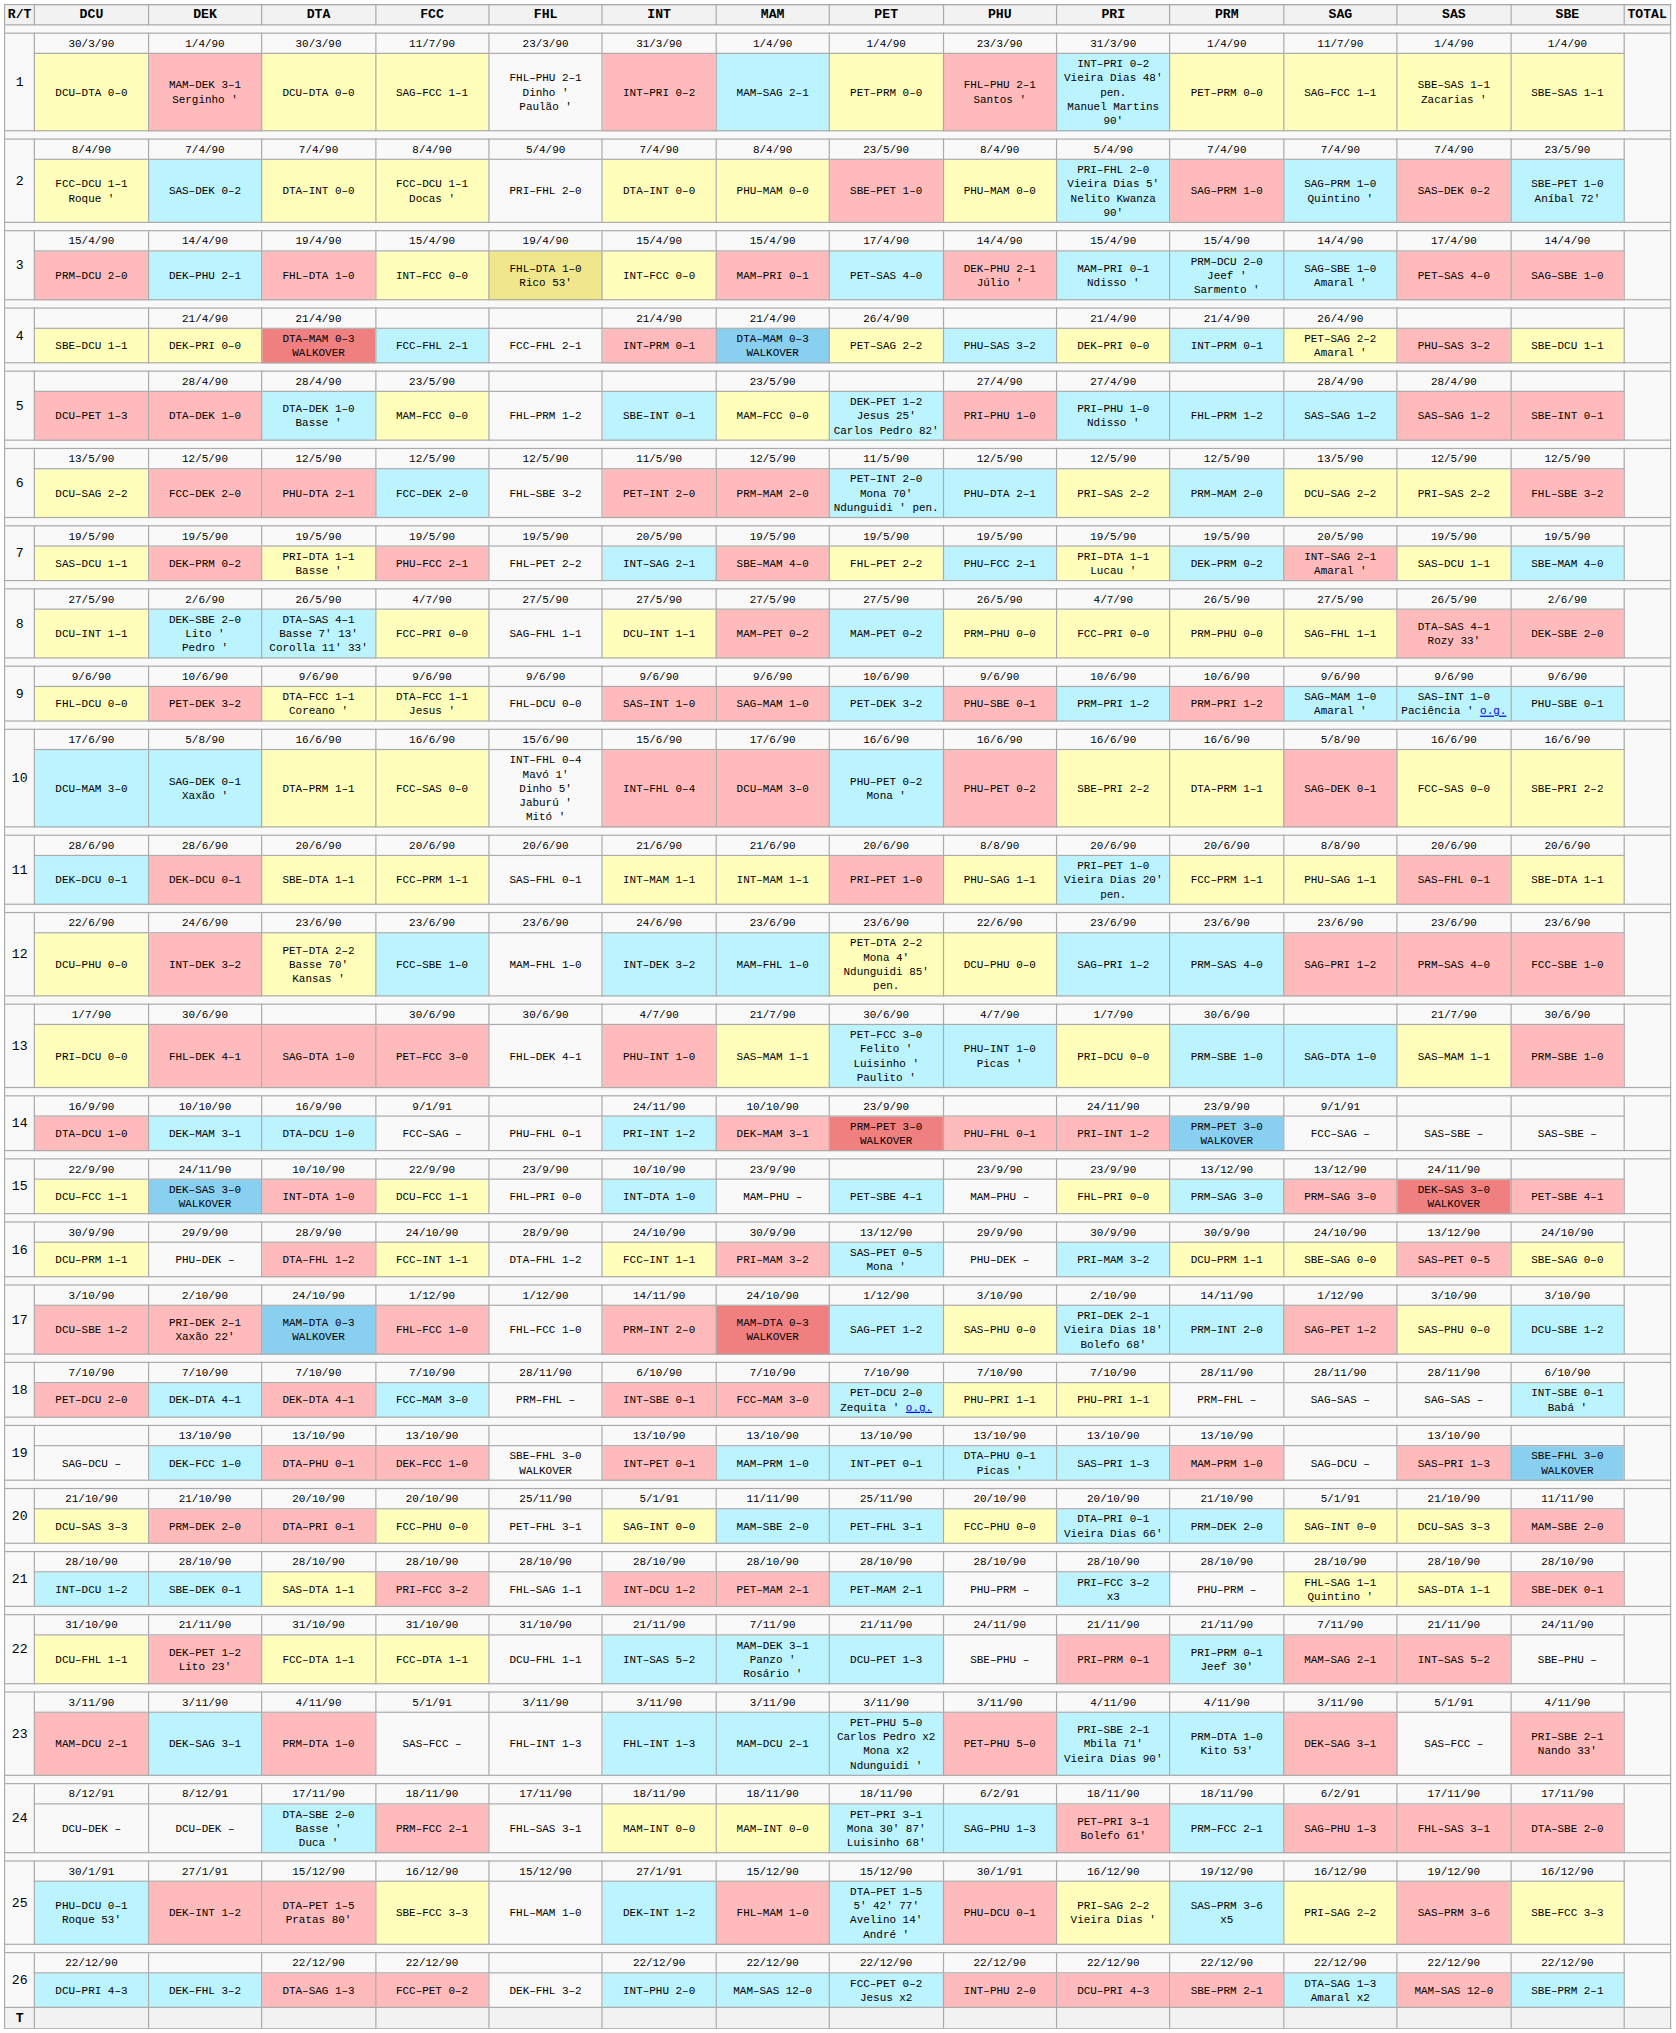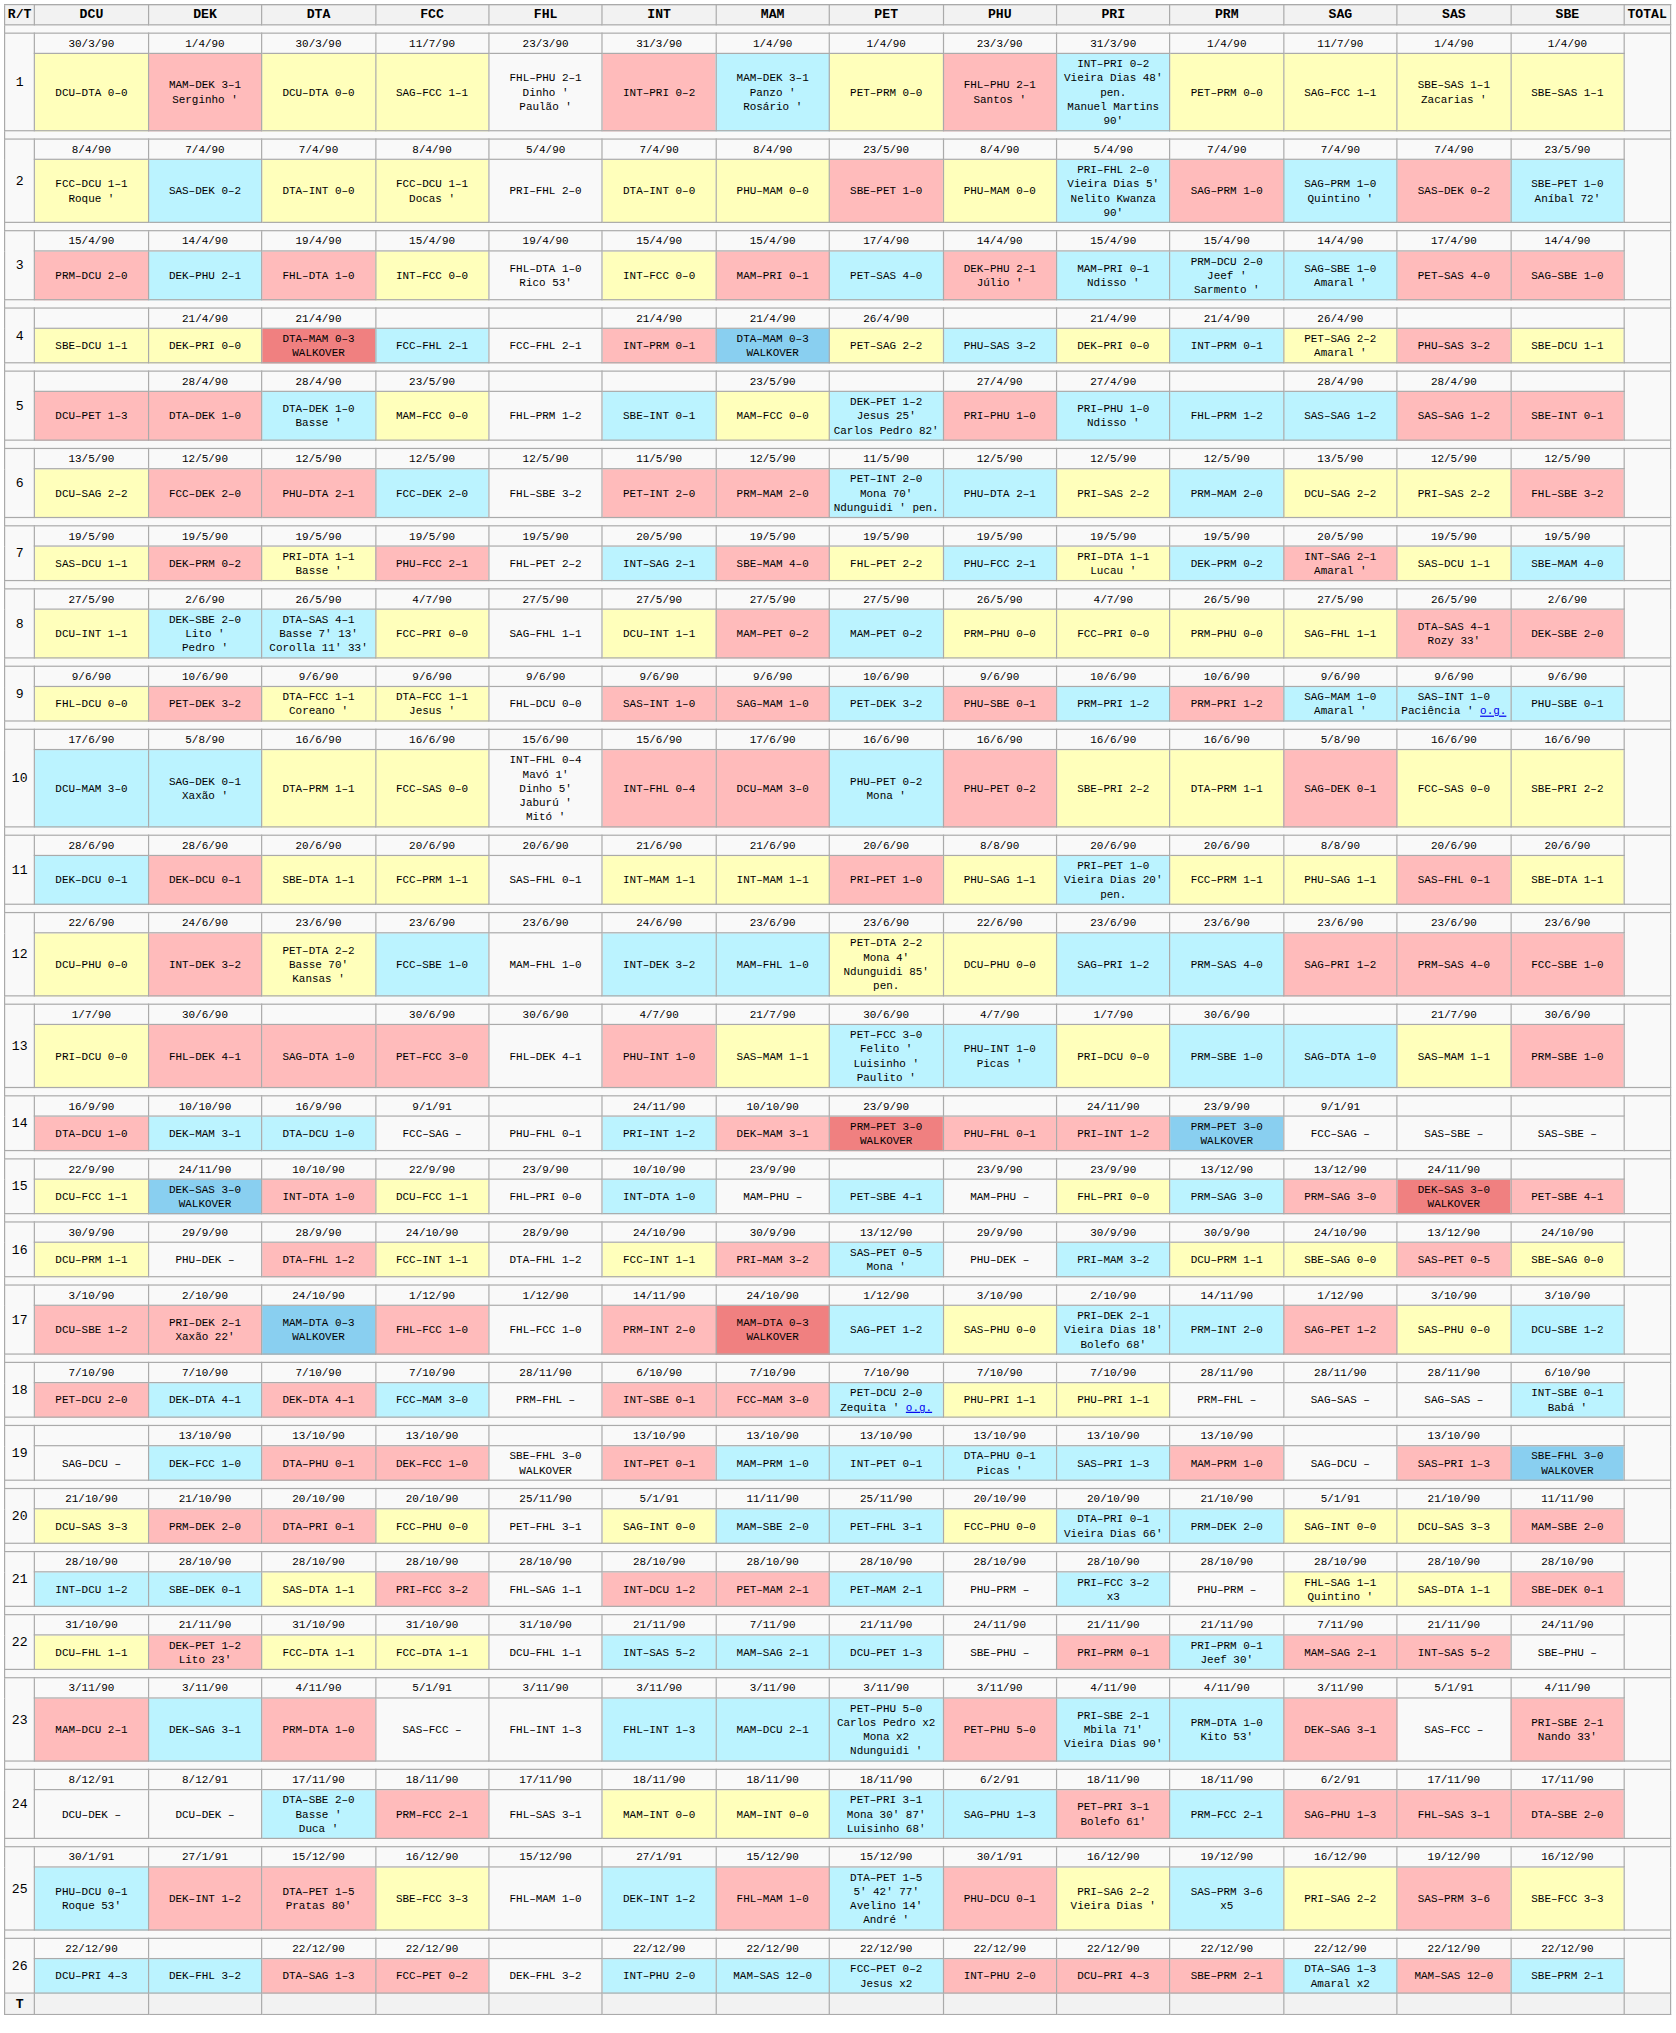MAM–DEK 3–1 Serginho ' | MAM: MAM–SAG 2–1 -> MAM–DEK 3–1 Panzo ' Rosário '
DEK–PHU 2–1 | FHL: khaki background -> no background
DEK–PET 1–2 Lito 23' | MAM: MAM–DEK 3–1 Panzo ' Rosário ' -> MAM–SAG 2–1
